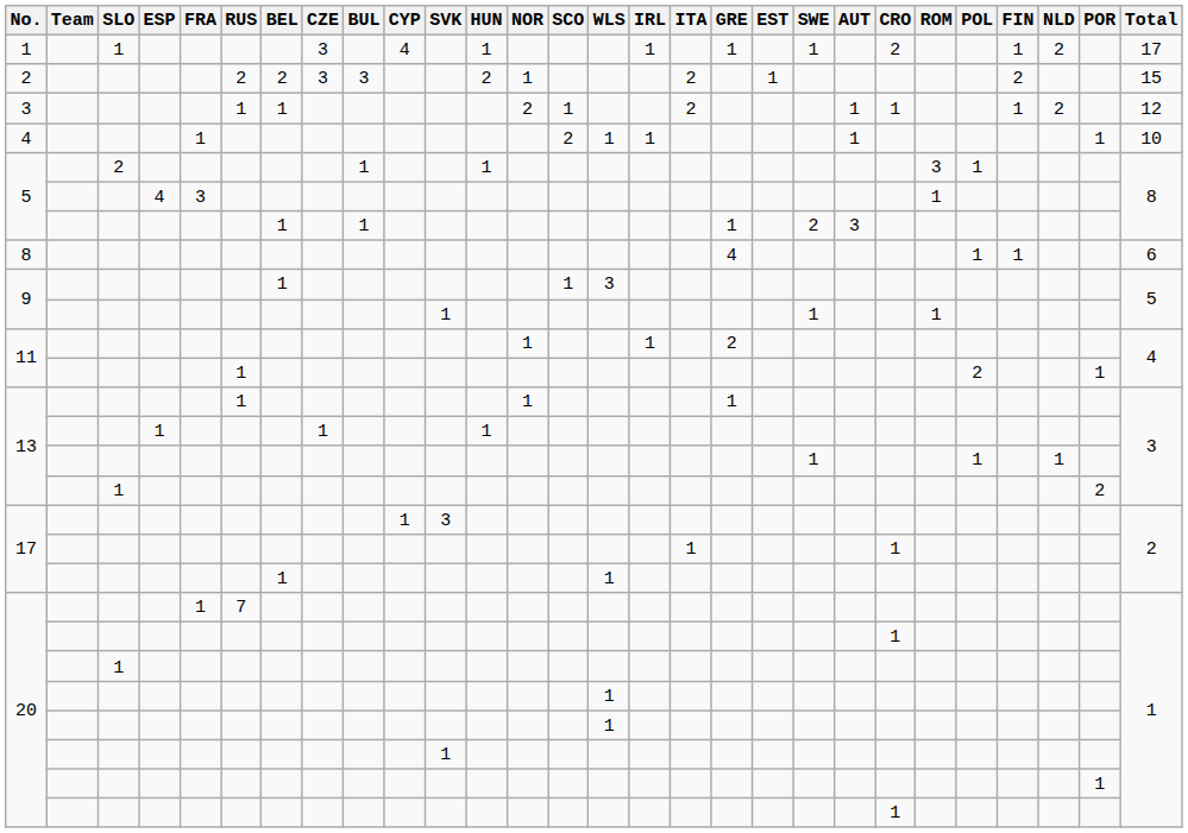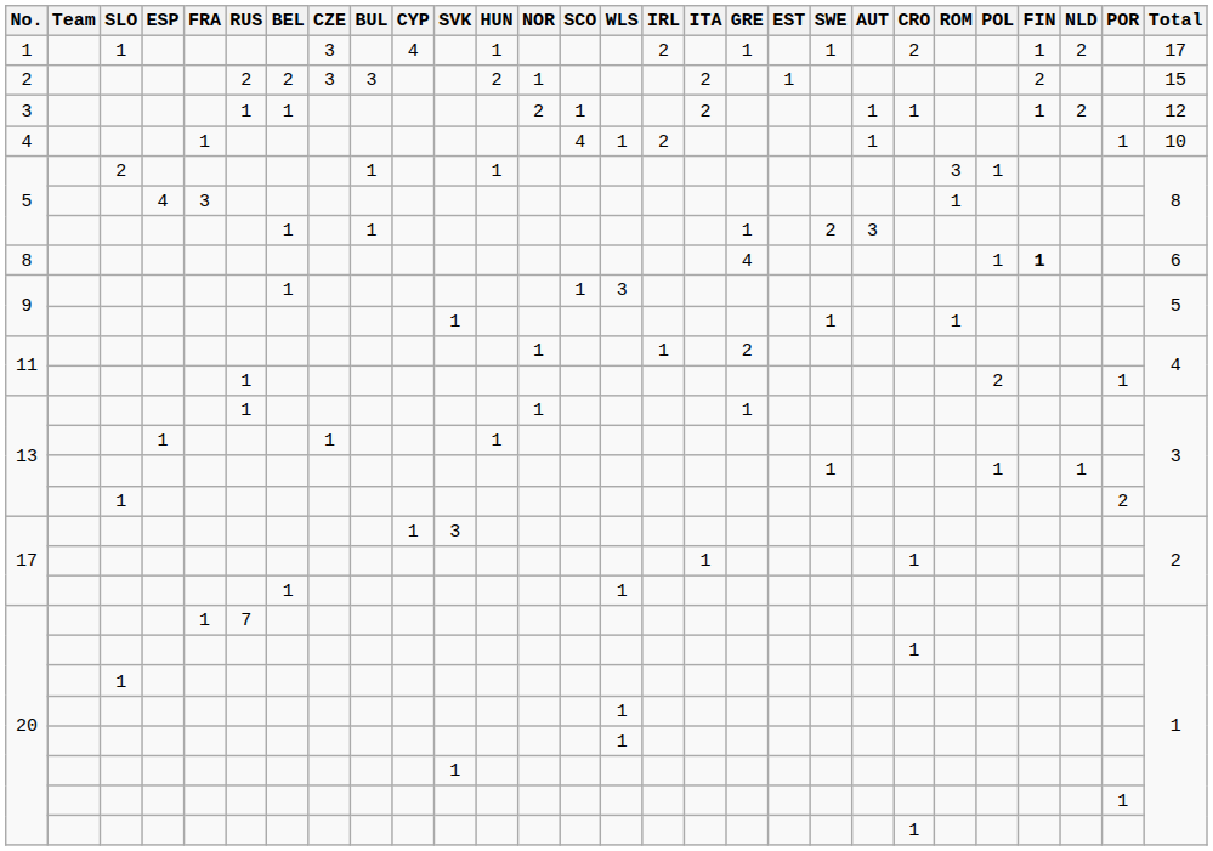row 2 | IRL: 1 -> 2
row 5 | SCO: 2 -> 4
row 5 | IRL: 1 -> 2
row 9 | FIN: normal -> bold
